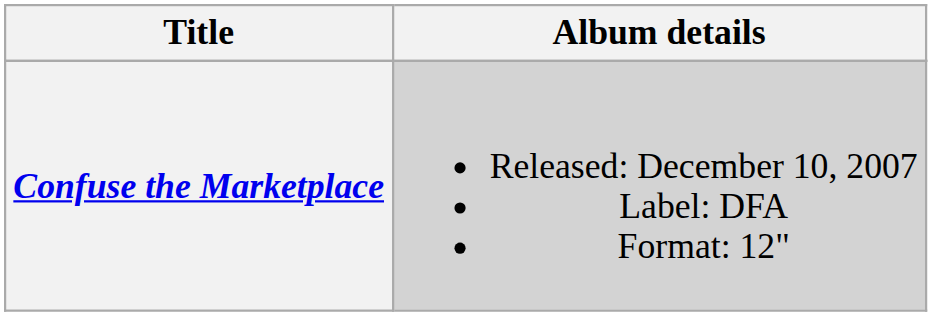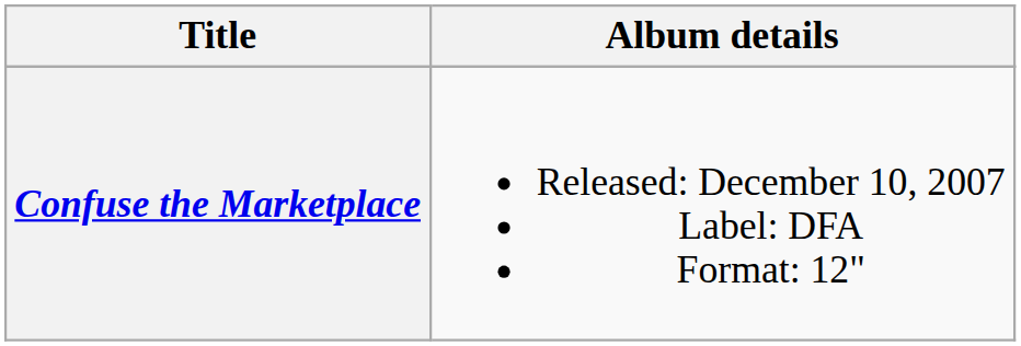Confuse the Marketplace | Album details: lightgrey background -> no background
